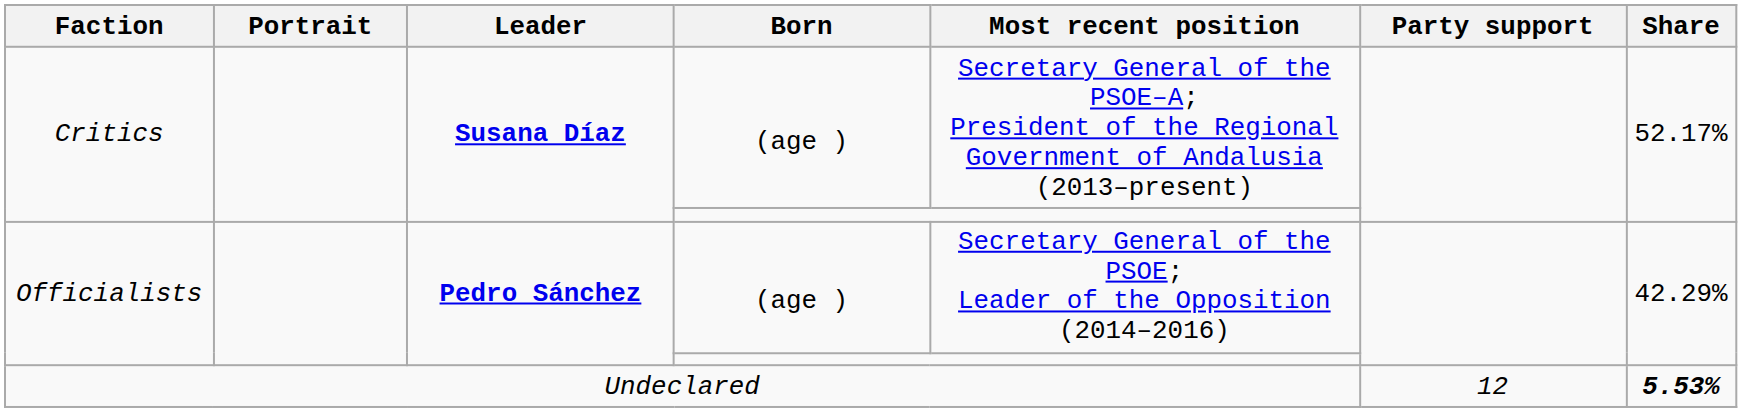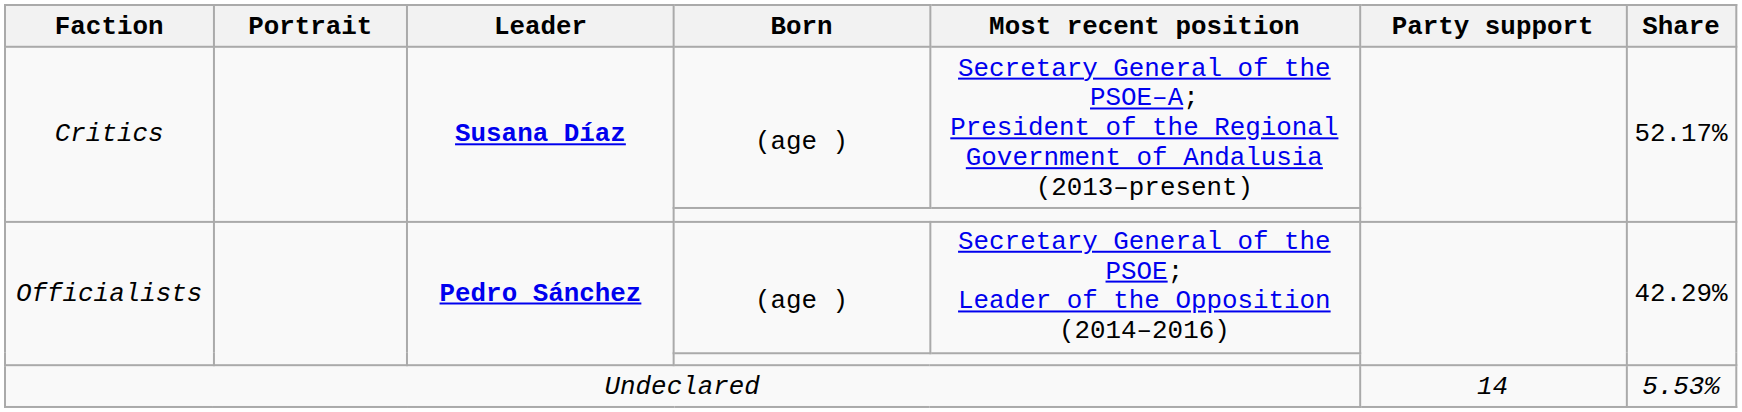Undeclared | Party support: 12 -> 14
Undeclared | Share: bold -> normal
